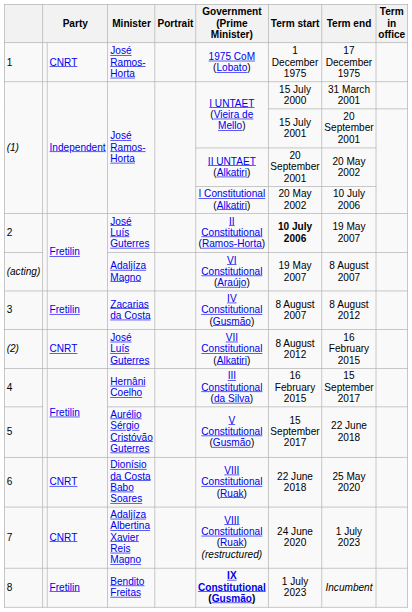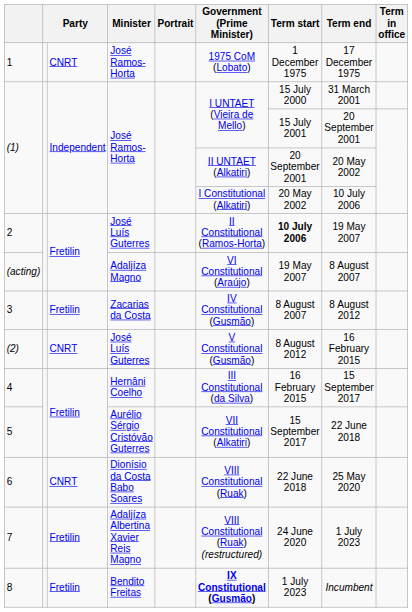(2) | Government (Prime Minister): VII Constitutional (Alkatiri) -> V Constitutional (Gusmão)
5 | Government (Prime Minister): V Constitutional (Gusmão) -> VII Constitutional (Alkatiri)
7 | column 3: CNRT -> Fretilin
